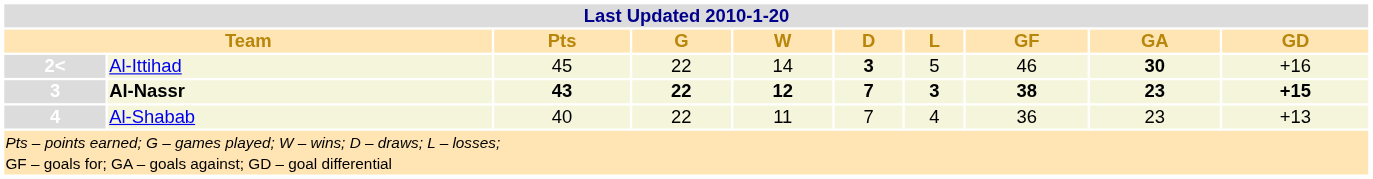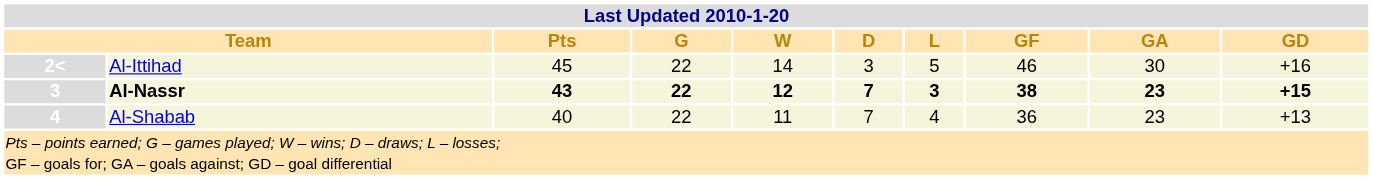Al-Ittihad | D: bold -> normal
Al-Ittihad | GA: bold -> normal
